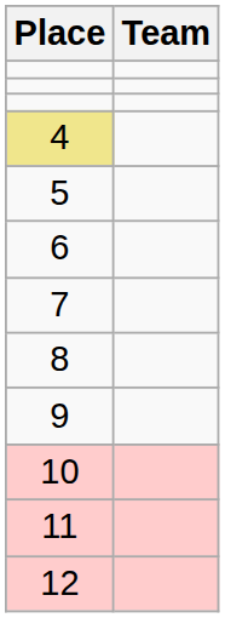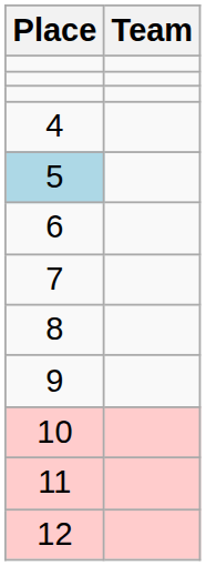row 5 | Place: khaki background -> no background
row 6 | Place: no background -> lightblue background
